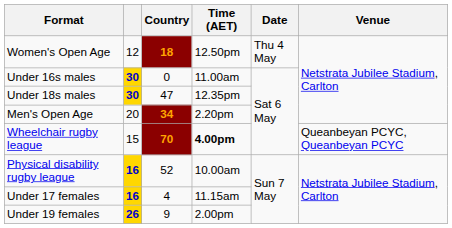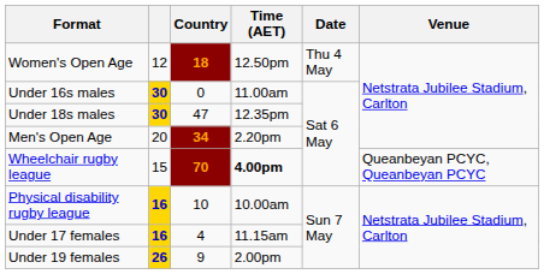Physical disability rugby league | Country: 52 -> 10
